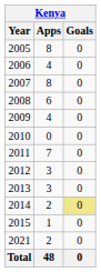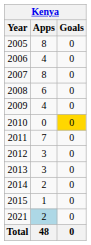2010 | Goals: no background -> gold background
2014 | Goals: khaki background -> no background
2021 | Apps: no background -> lightblue background
